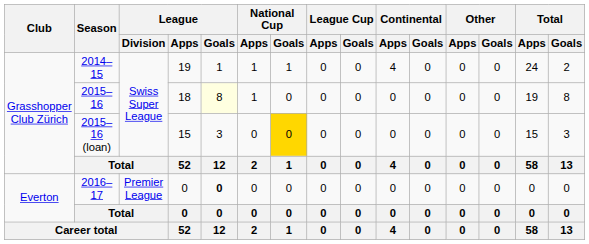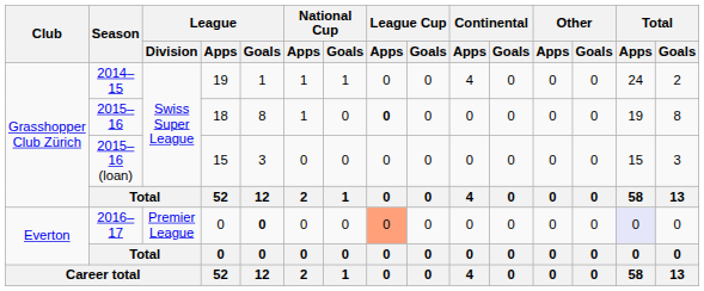2015–16 | League / Goals: lightyellow background -> no background
2015–16 | League Cup / Apps: normal -> bold
2015–16 (loan) | National Cup / Goals: gold background -> no background
2016–17 | League Cup / Apps: no background -> lightsalmon background
2016–17 | Total / Apps: no background -> lavender background
